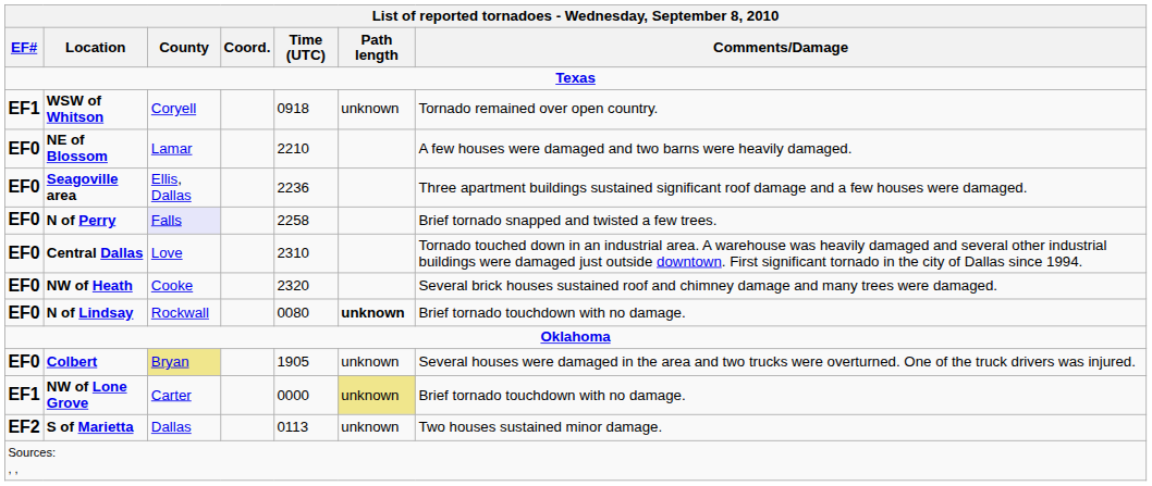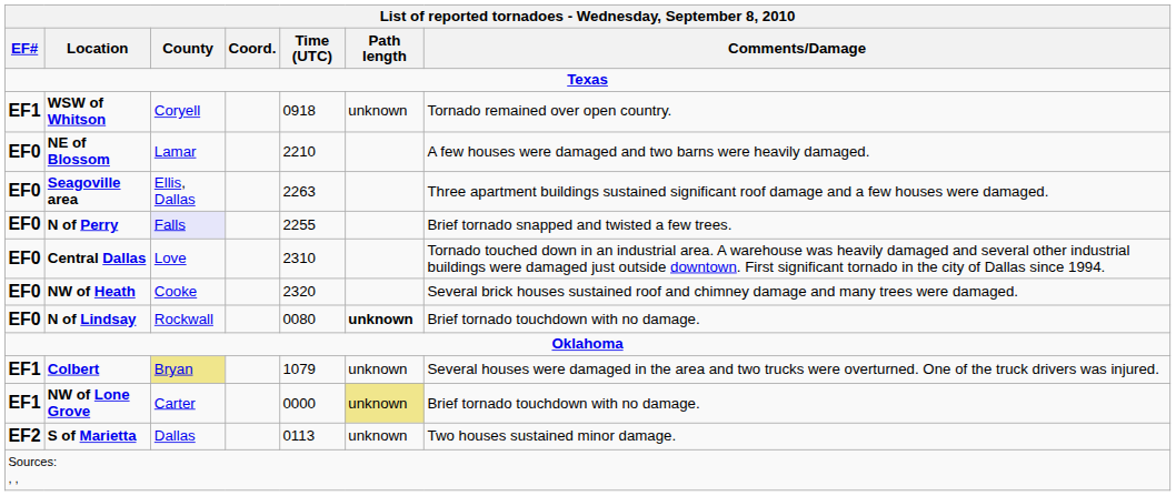Seagoville area | Time (UTC): 2236 -> 2263
N of Perry | Time (UTC): 2258 -> 2255
Colbert | EF#: EF0 -> EF1
Colbert | Time (UTC): 1905 -> 1079
